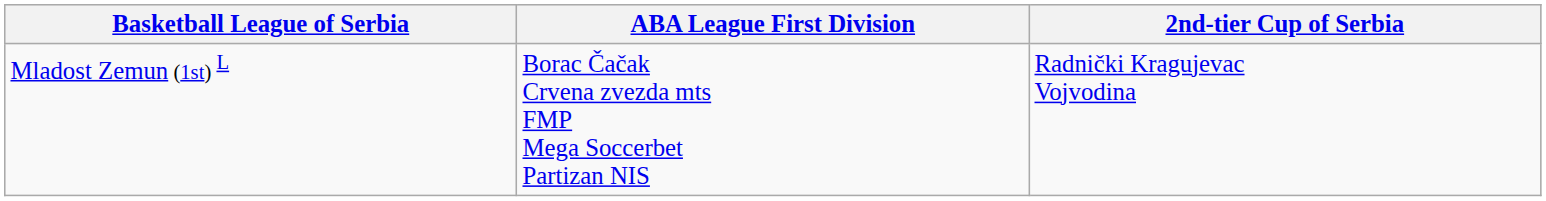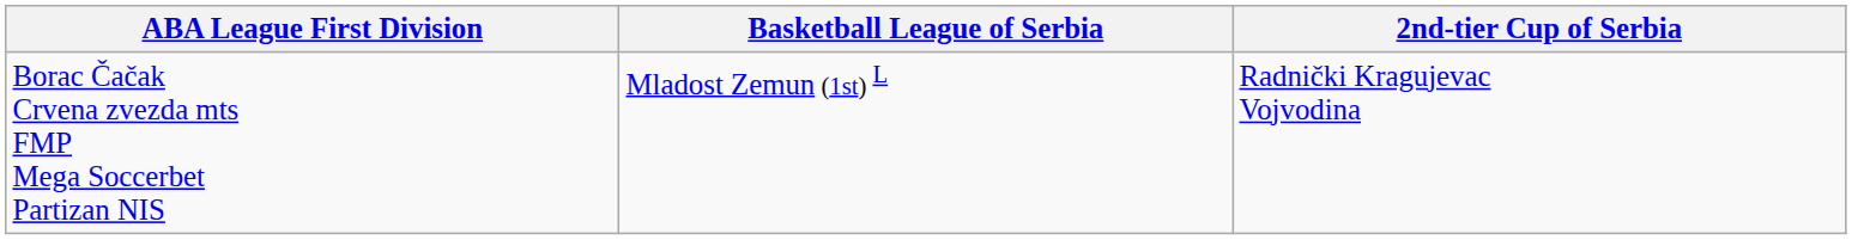columns swapped: ABA League First Division <-> Basketball League of Serbia
